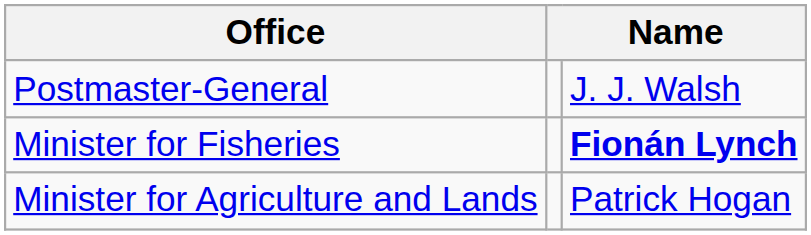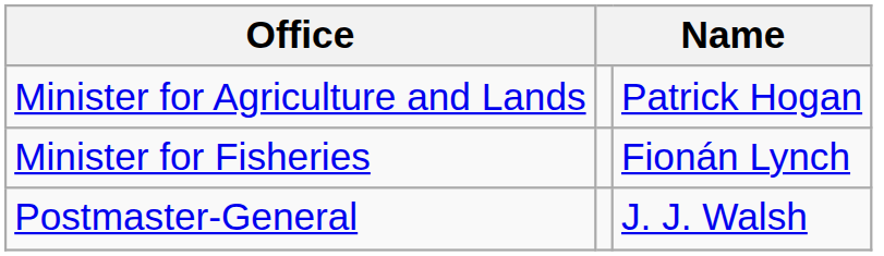rows swapped: Minister for Agriculture and Lands <-> Postmaster-General
Minister for Fisheries | column 3: bold -> normal
